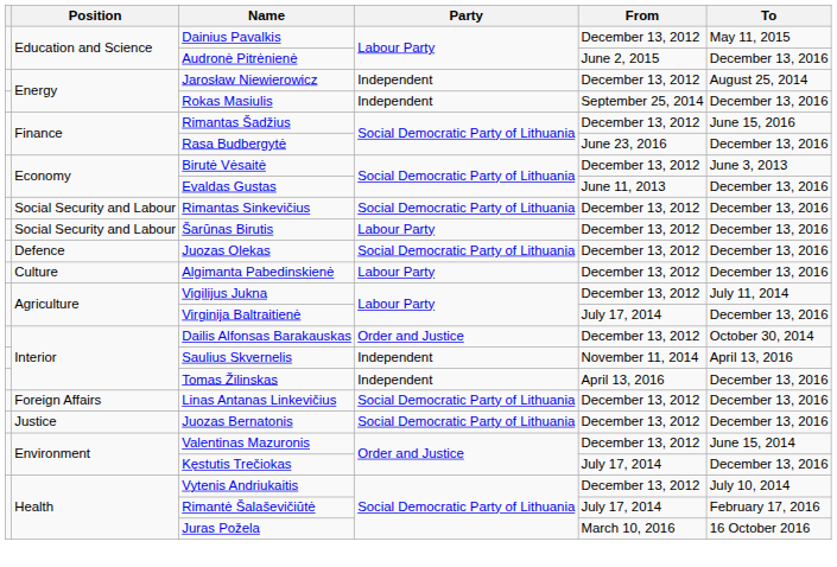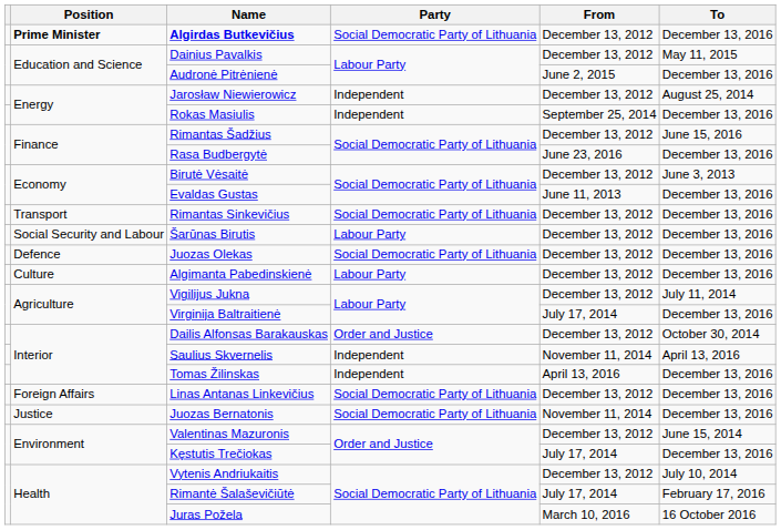+ row: Prime Minister | Algirdas Butkevičius | Social Democratic Party of Lithuania | December 13, 2012 | December 13, 2016
Rimantas Sinkevičius | Position: Social Security and Labour -> Transport
Juozas Bernatonis | From: December 13, 2012 -> November 11, 2014
